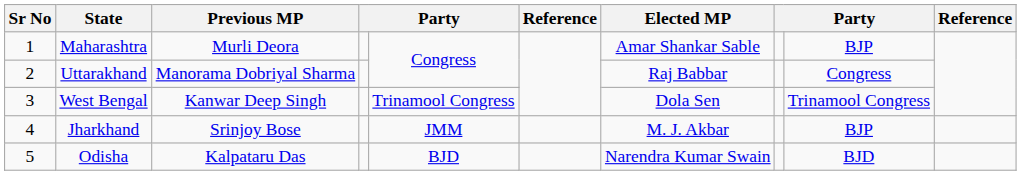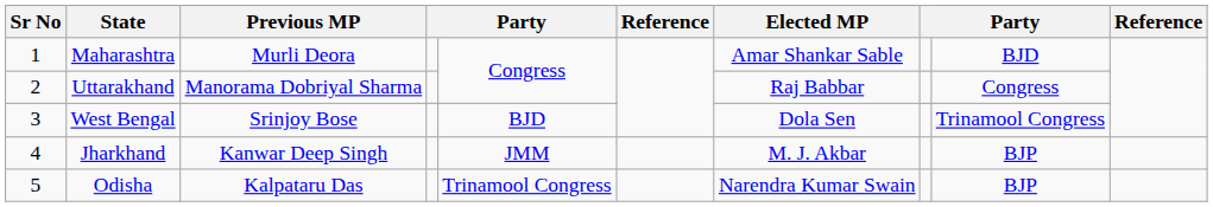Maharashtra | column 9: BJP -> BJD
West Bengal | Previous MP: Kanwar Deep Singh -> Srinjoy Bose
West Bengal | column 5: Trinamool Congress -> BJD
Jharkhand | Previous MP: Srinjoy Bose -> Kanwar Deep Singh
Odisha | column 5: BJD -> Trinamool Congress
Odisha | column 9: BJD -> BJP
